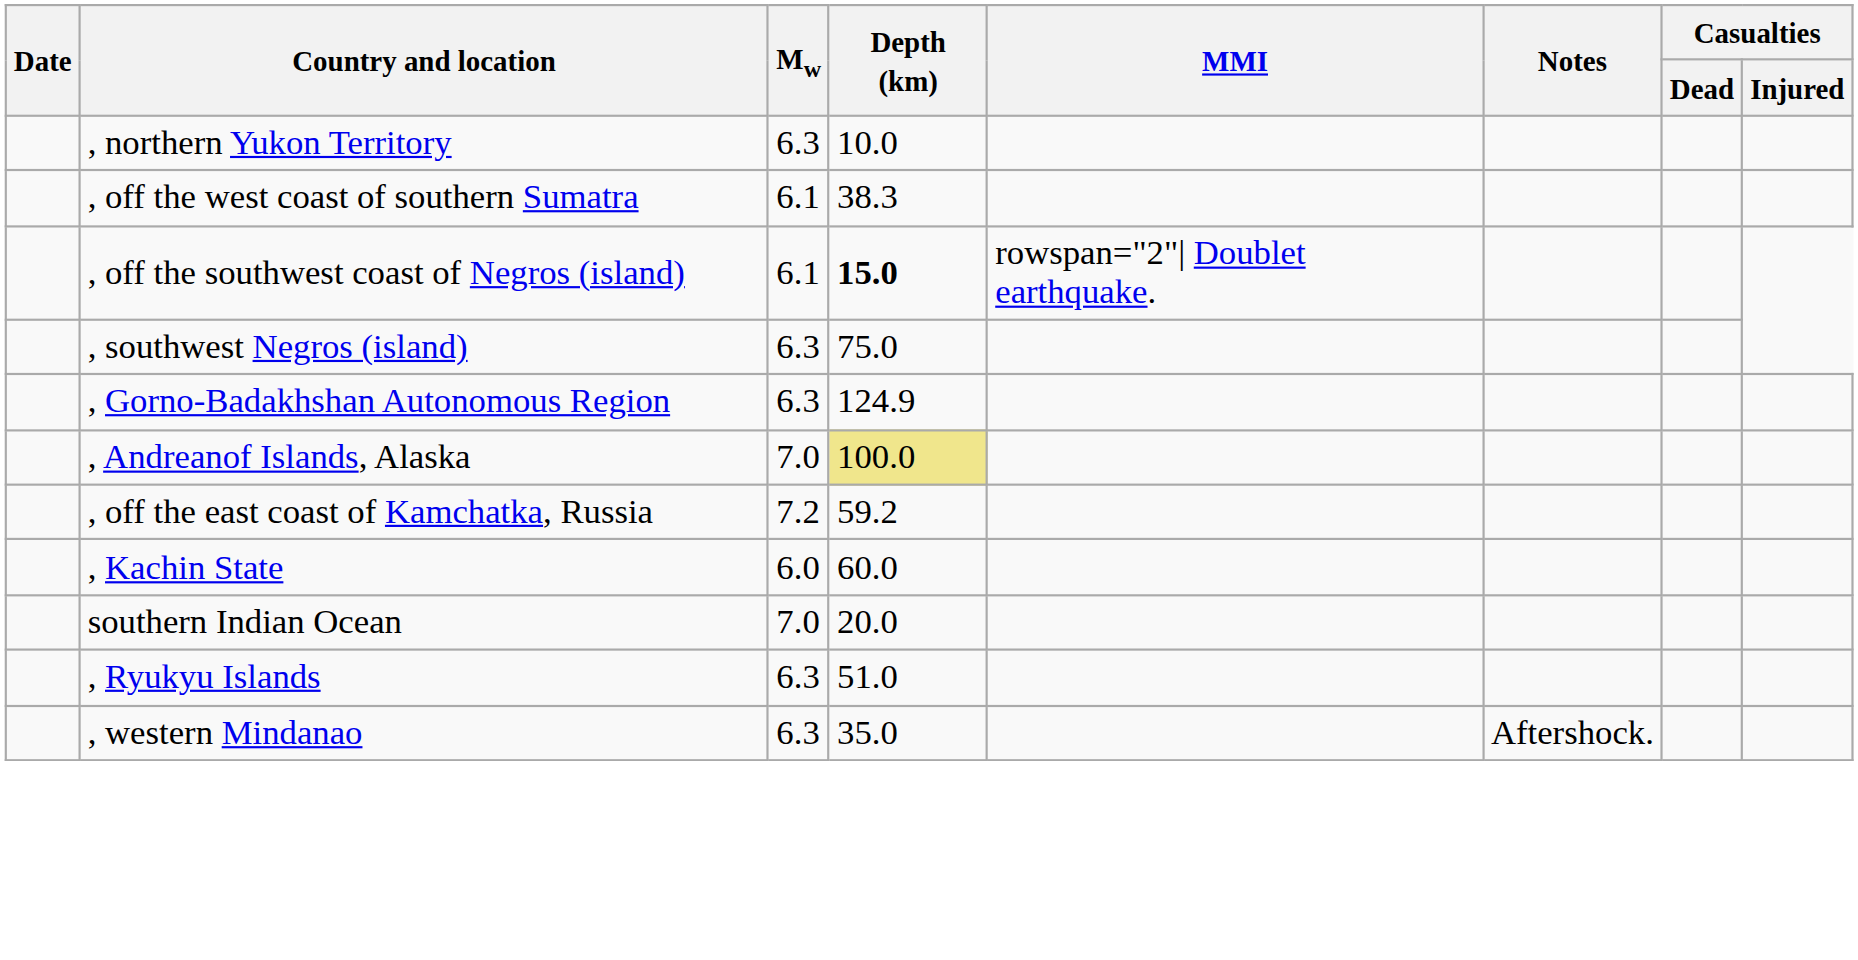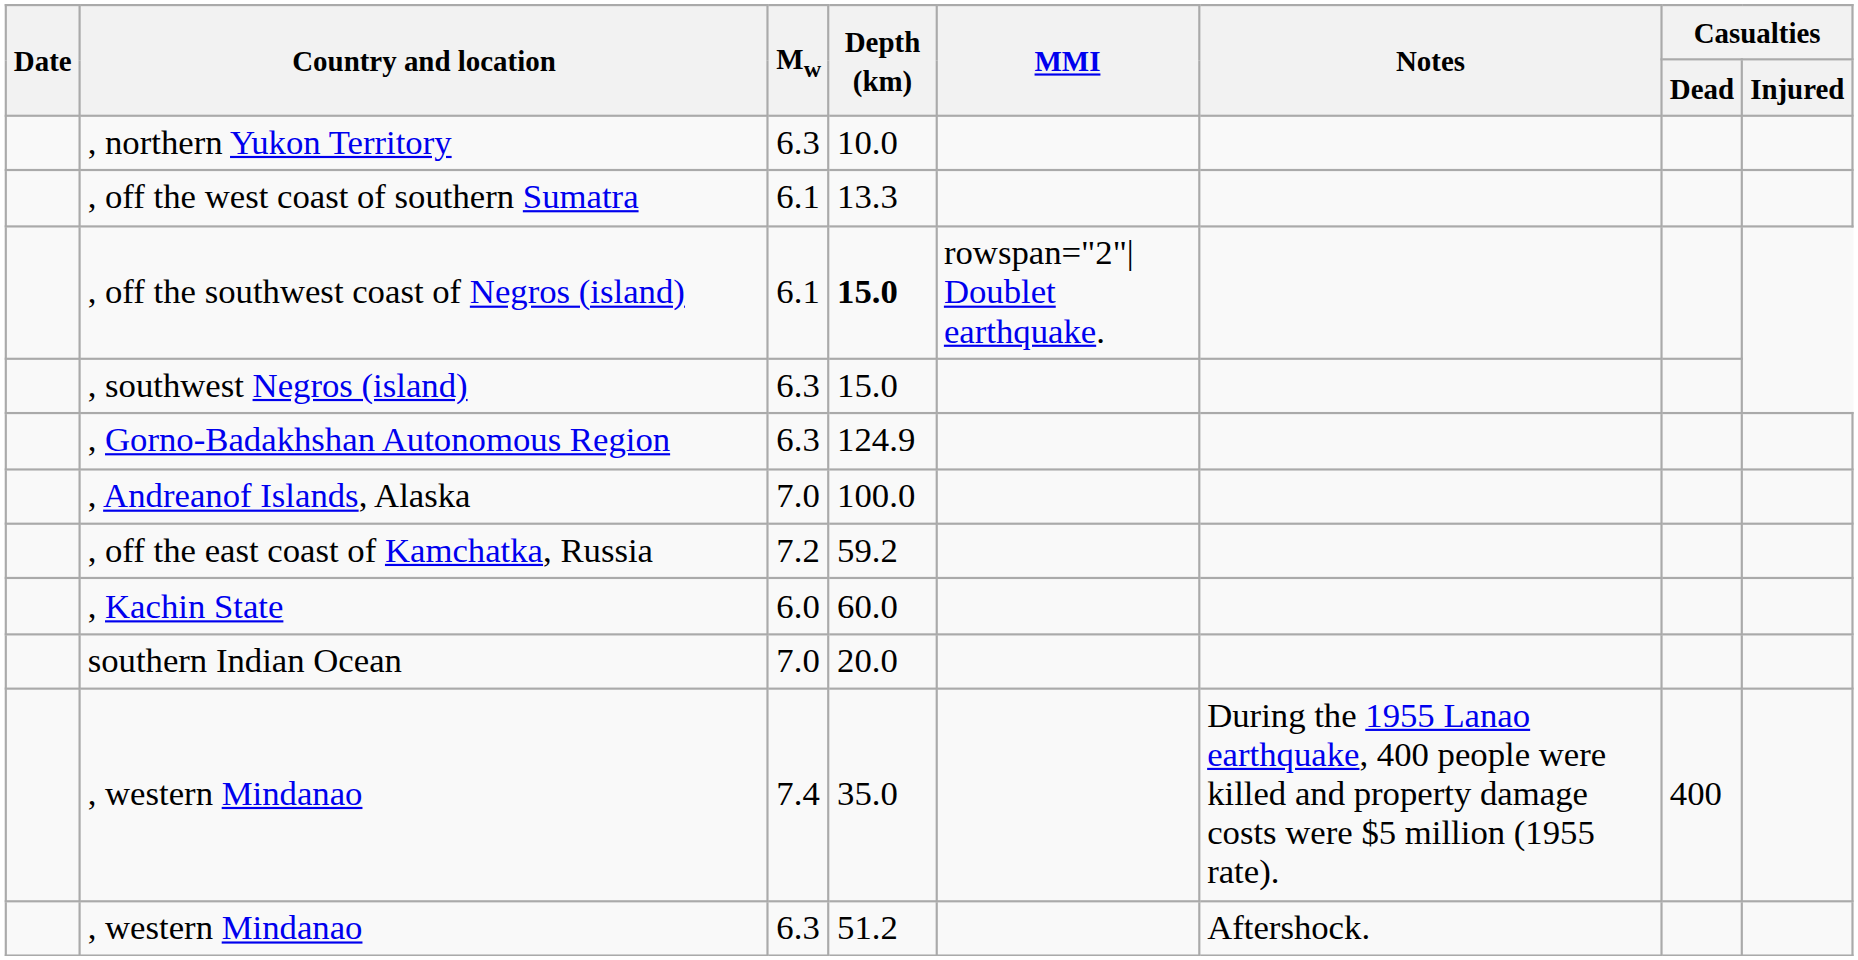, off the west coast of southern Sumatra | Depth (km): 38.3 -> 13.3
, southwest Negros (island) | Depth (km): 75.0 -> 15.0
, Andreanof Islands, Alaska | Depth (km): khaki background -> no background
- row: , Ryukyu Islands | 6.3 | 51.0
+ row: , western Mindanao | 7.4 | 35.0 | During the 1955 Lanao earthquake, 400 people were killed and property damage costs were $5 million (1955 rate). | 400
, western Mindanao / 6.3 | Depth (km): 35.0 -> 51.2
